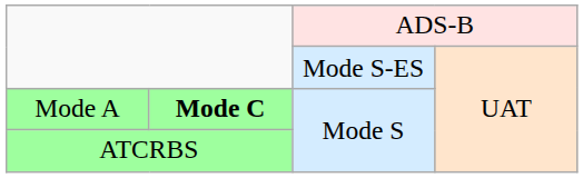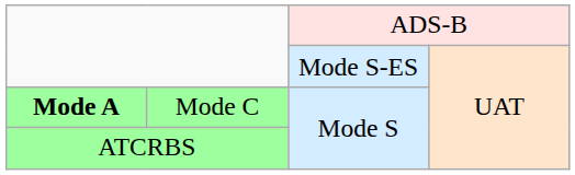Mode A | column 1: normal -> bold
Mode A | column 2: bold -> normal
